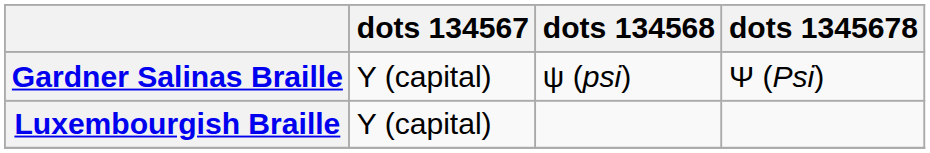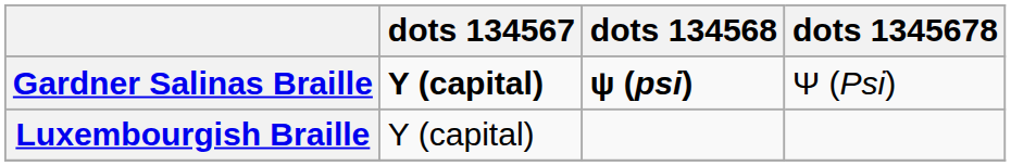Gardner Salinas Braille | dots 134567: normal -> bold
Gardner Salinas Braille | dots 134568: normal -> bold
